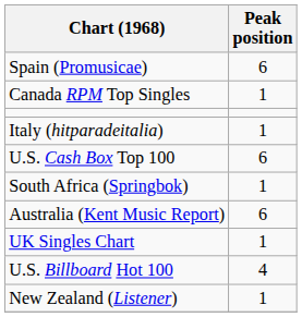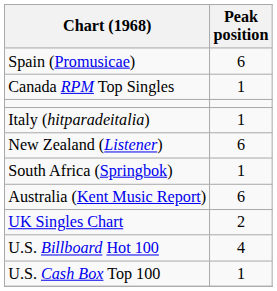row 6 | Chart (1968): U.S. Cash Box Top 100 -> New Zealand (Listener)
row 9 | Peak position: 1 -> 2
row 11 | Chart (1968): New Zealand (Listener) -> U.S. Cash Box Top 100
